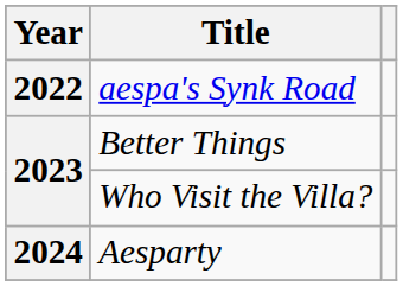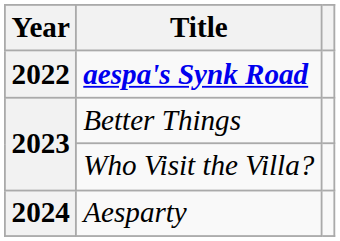aespa's Synk Road | Title: normal -> bold
